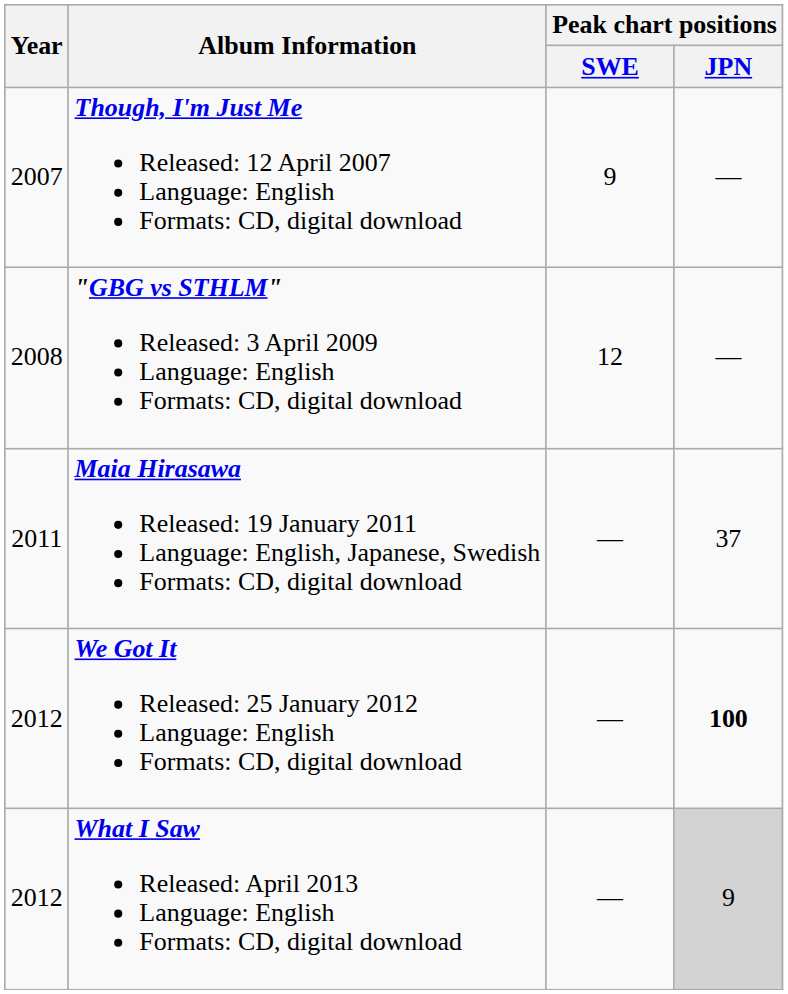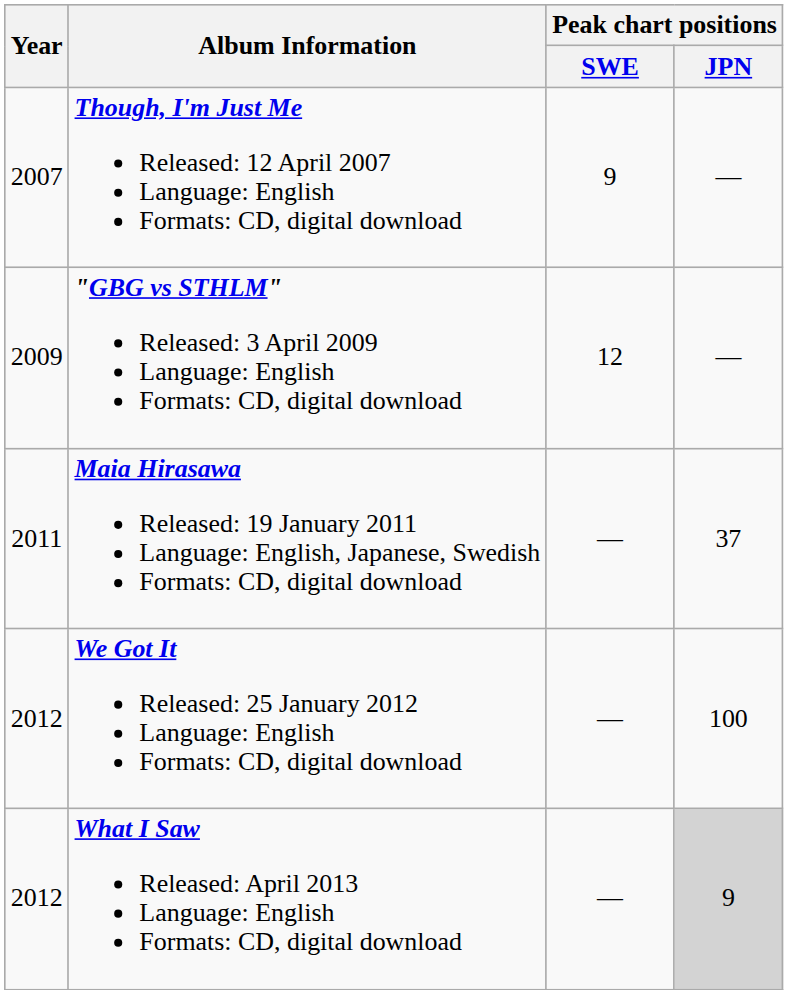row 4 | Year: 2008 -> 2009
row 6 | Peak chart positions / JPN: bold -> normal
